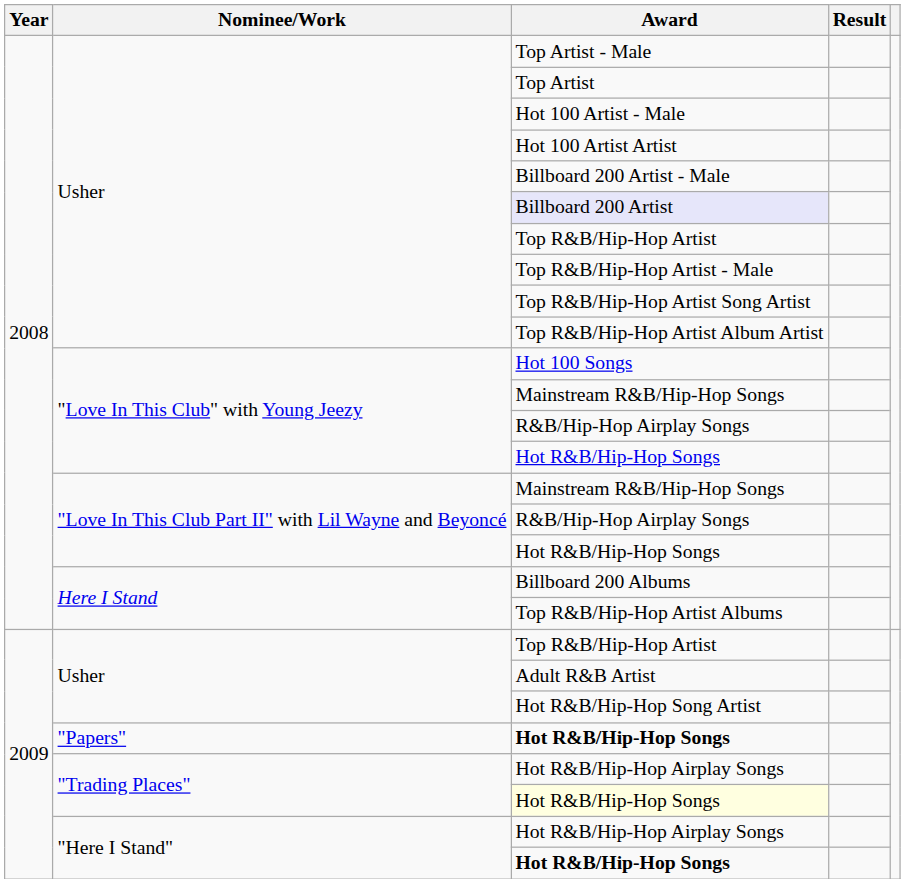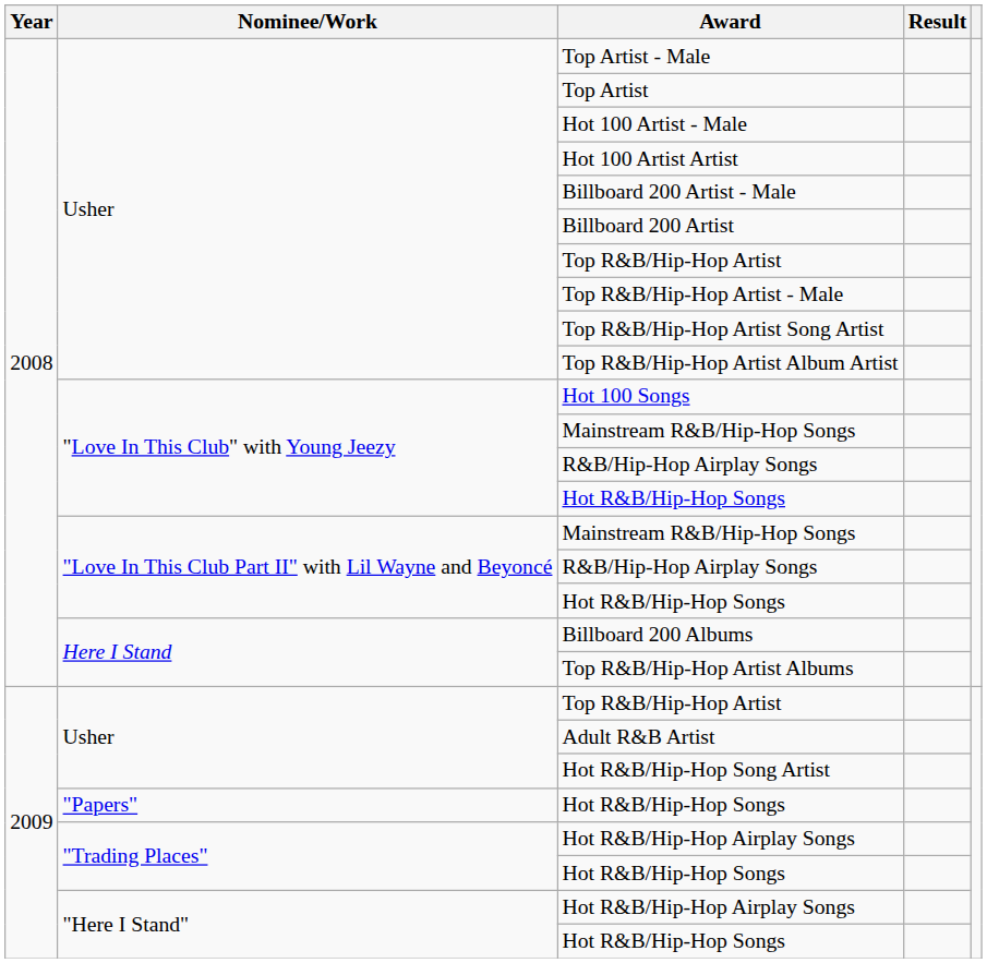Billboard 200 Artist | Award: lavender background -> no background
"Papers" / Hot R&B/Hip-Hop Songs | Award: bold -> normal
"Trading Places" / Hot R&B/Hip-Hop Songs | Award: lightyellow background -> no background
"Here I Stand" / Hot R&B/Hip-Hop Songs | Award: bold -> normal
